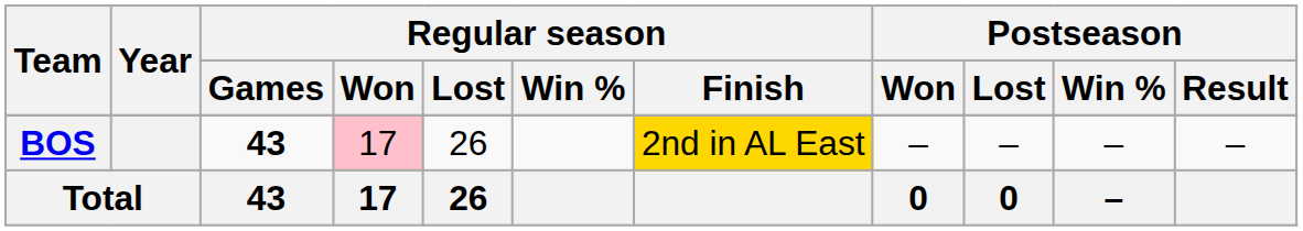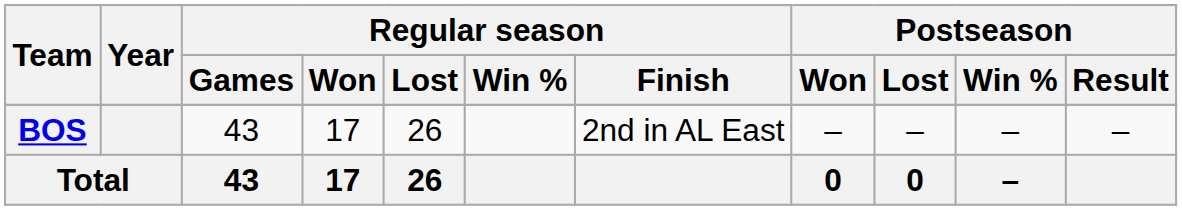BOS | Regular season / Games: bold -> normal
BOS | Regular season / Won: pink background -> no background
BOS | Regular season / Finish: gold background -> no background
